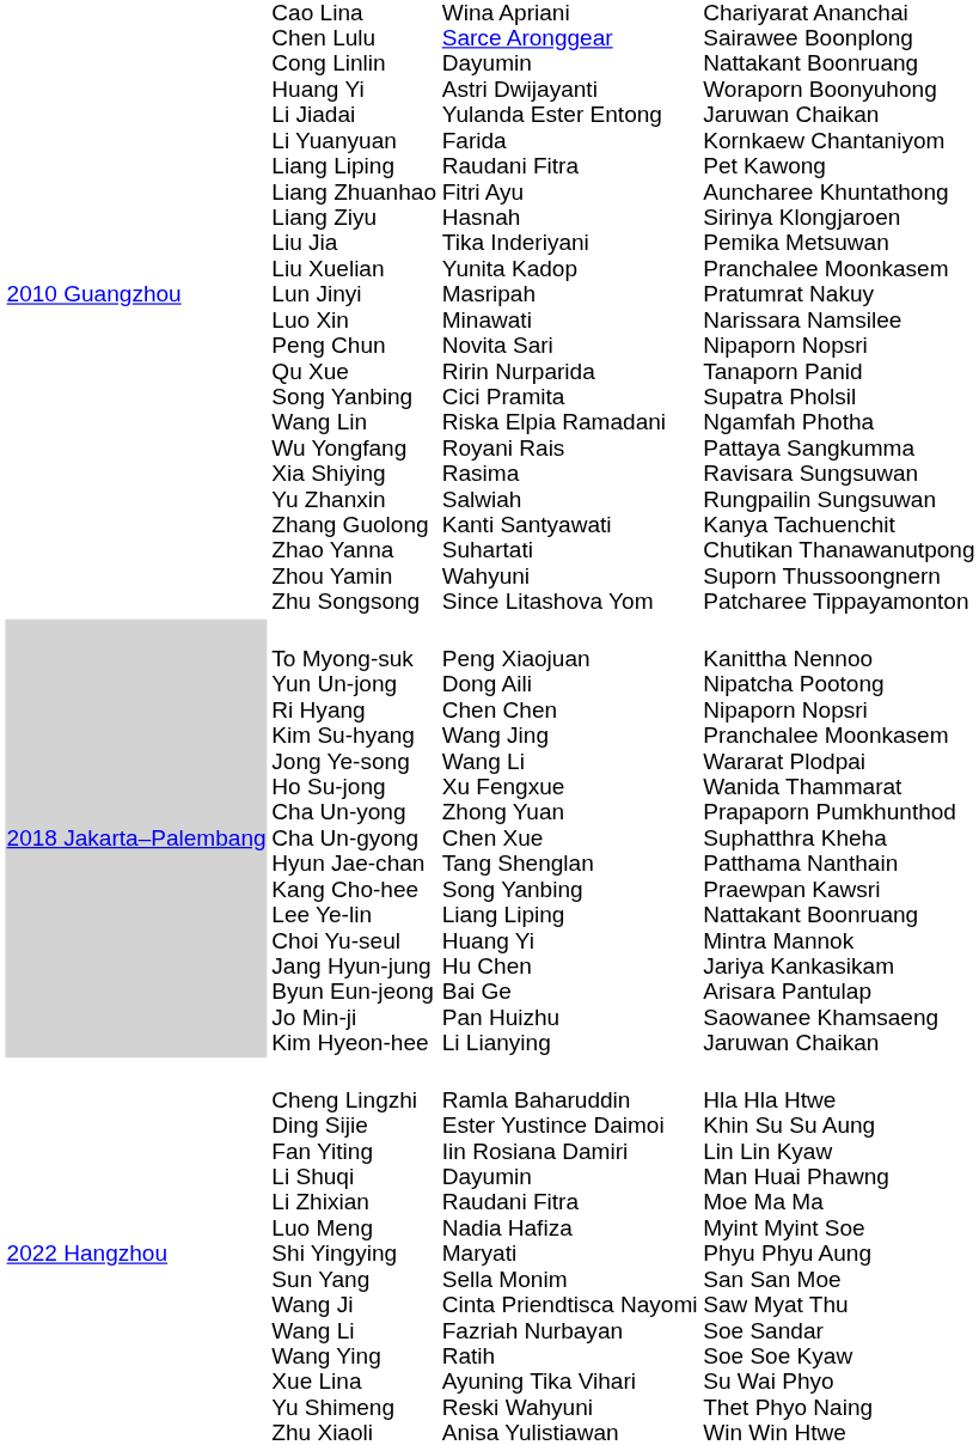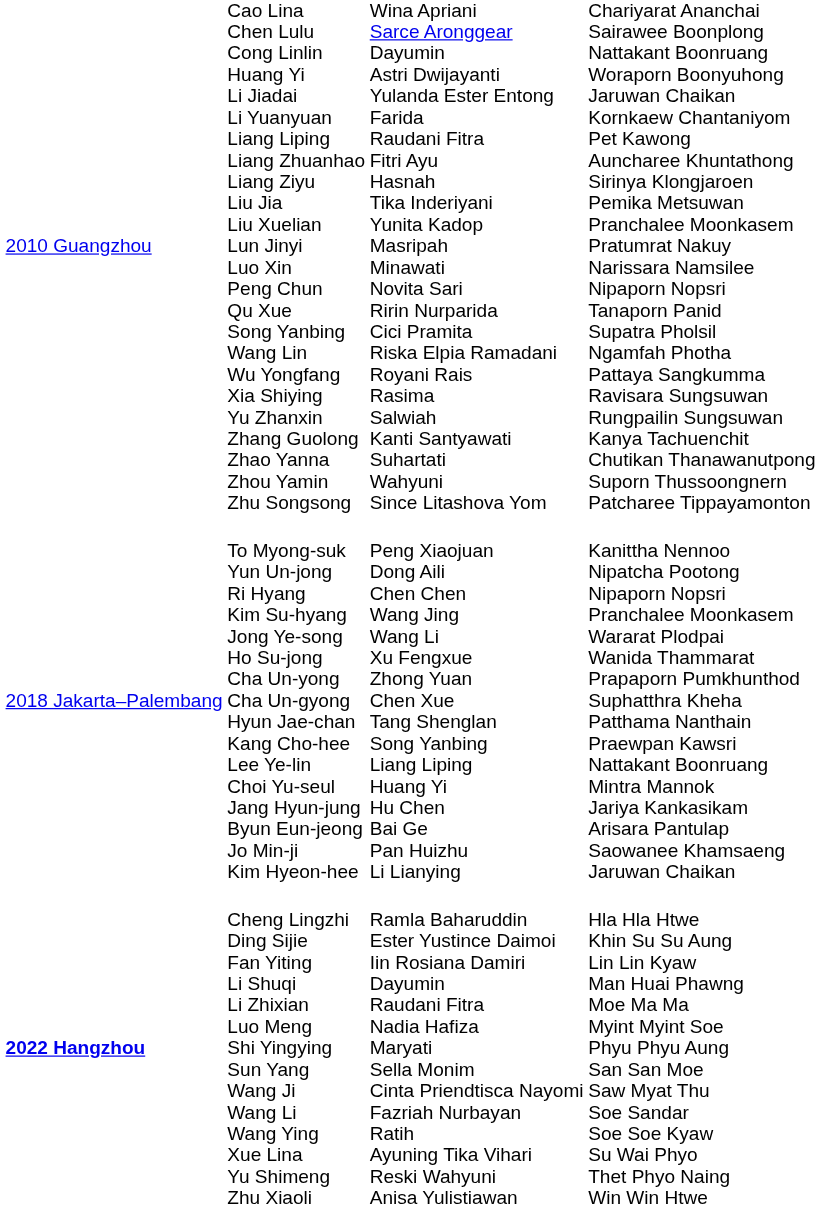2018 Jakarta–Palembang | column 1: lightgrey background -> no background
2022 Hangzhou | column 1: normal -> bold
